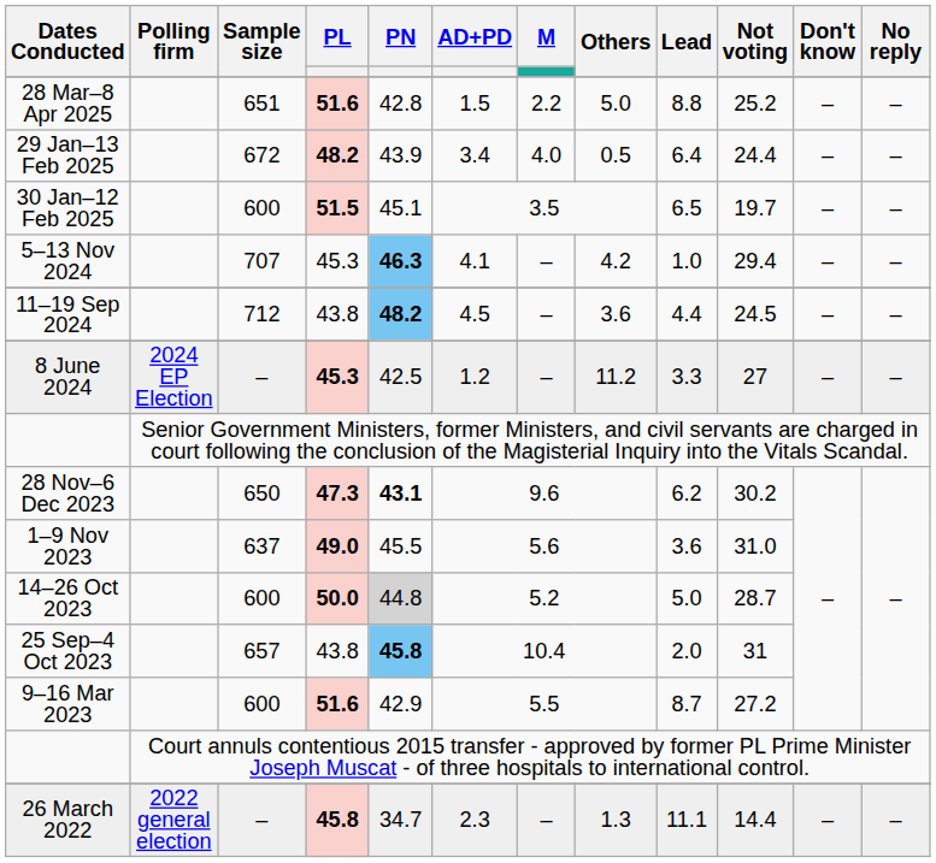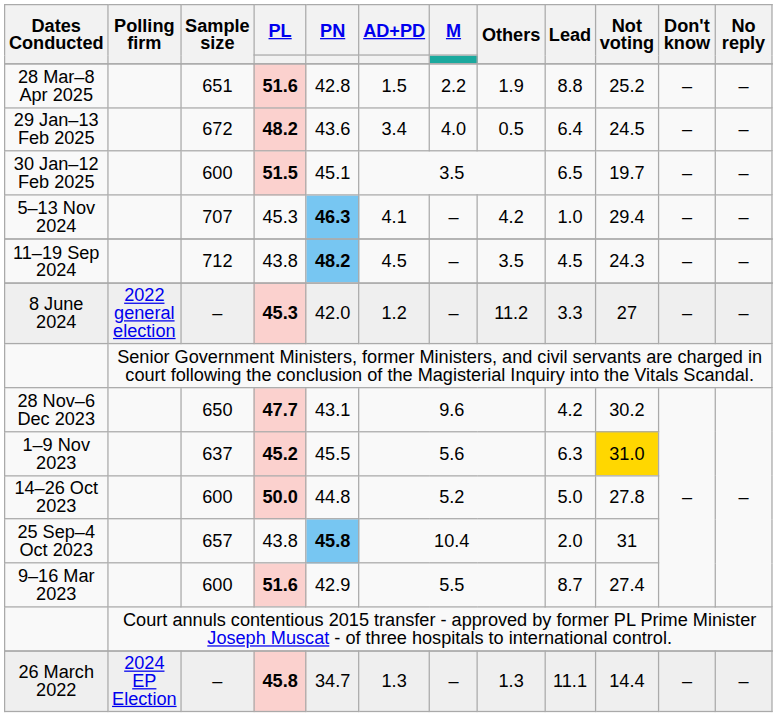28 Mar–8 Apr 2025 | Others: 5.0 -> 1.9
29 Jan–13 Feb 2025 | PN: 43.9 -> 43.6
29 Jan–13 Feb 2025 | Not voting: 24.4 -> 24.5
11–19 Sep 2024 | Others: 3.6 -> 3.5
11–19 Sep 2024 | Lead: 4.4 -> 4.5
11–19 Sep 2024 | Not voting: 24.5 -> 24.3
8 June 2024 | Polling firm: 2024 EP Election -> 2022 general election
8 June 2024 | PN: 42.5 -> 42.0
28 Nov–6 Dec 2023 | PL: 47.3 -> 47.7
28 Nov–6 Dec 2023 | PN: bold -> normal
28 Nov–6 Dec 2023 | Lead: 6.2 -> 4.2
1–9 Nov 2023 | PL: 49.0 -> 45.2
1–9 Nov 2023 | Lead: 3.6 -> 6.3
1–9 Nov 2023 | Not voting: no background -> gold background
14–26 Oct 2023 | PN: lightgrey background -> no background
14–26 Oct 2023 | Not voting: 28.7 -> 27.8
9–16 Mar 2023 | Not voting: 27.2 -> 27.4
26 March 2022 | Polling firm: 2022 general election -> 2024 EP Election
26 March 2022 | AD+PD: 2.3 -> 1.3
